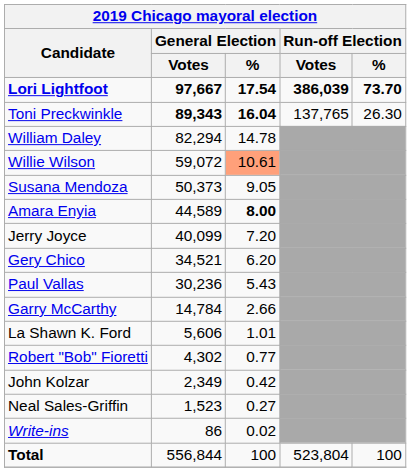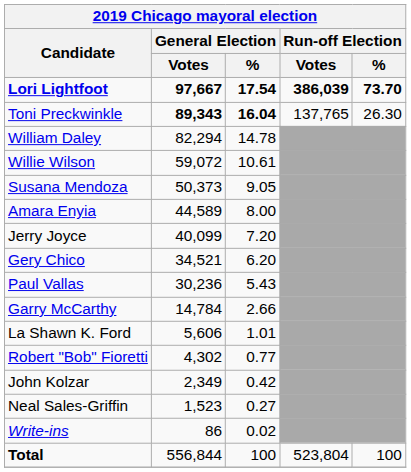Willie Wilson | General Election / %: lightsalmon background -> no background
Amara Enyia | General Election / %: bold -> normal
